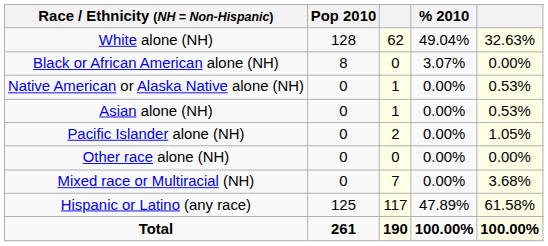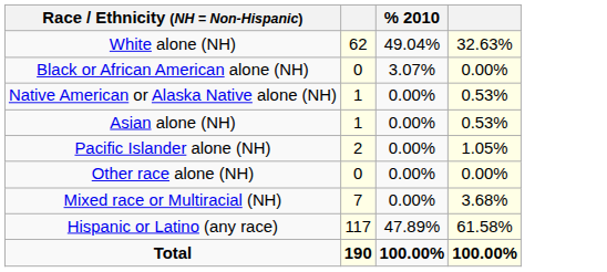- column: Pop 2010 | 128 | 8 | 0 | 0 | 0 | 0 | 0 | 125 | 261
